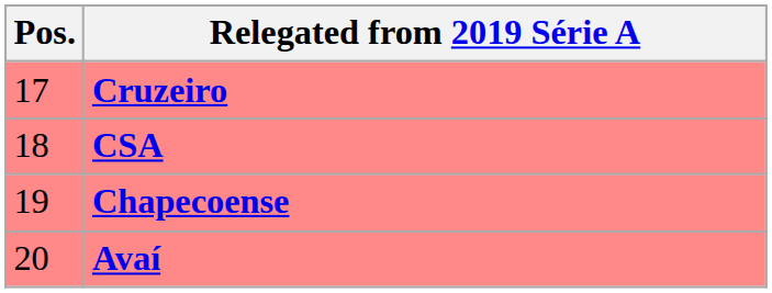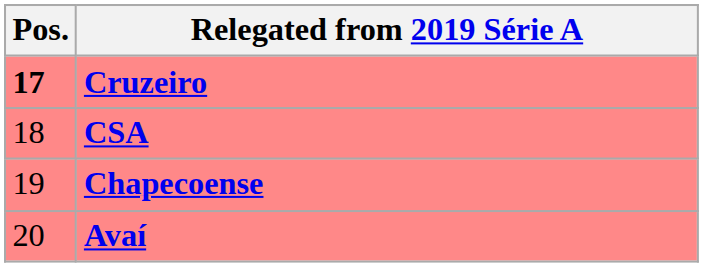Cruzeiro | Pos.: normal -> bold
